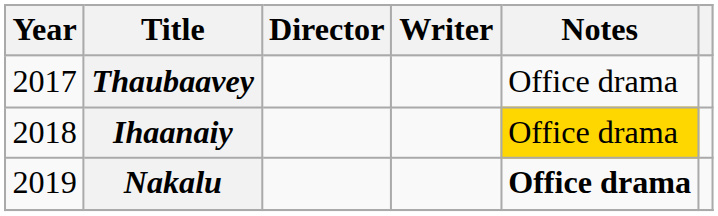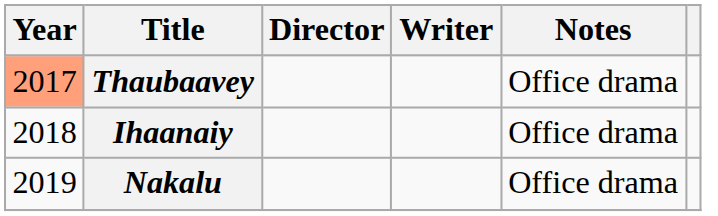Thaubaavey | Year: no background -> lightsalmon background
Ihaanaiy | Notes: gold background -> no background
Nakalu | Notes: bold -> normal
